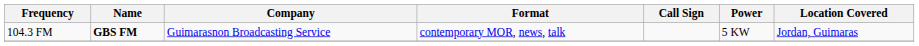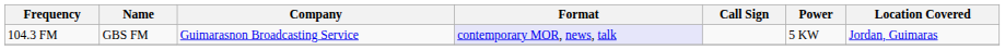104.3 FM | Name: bold -> normal
104.3 FM | Format: no background -> lavender background
